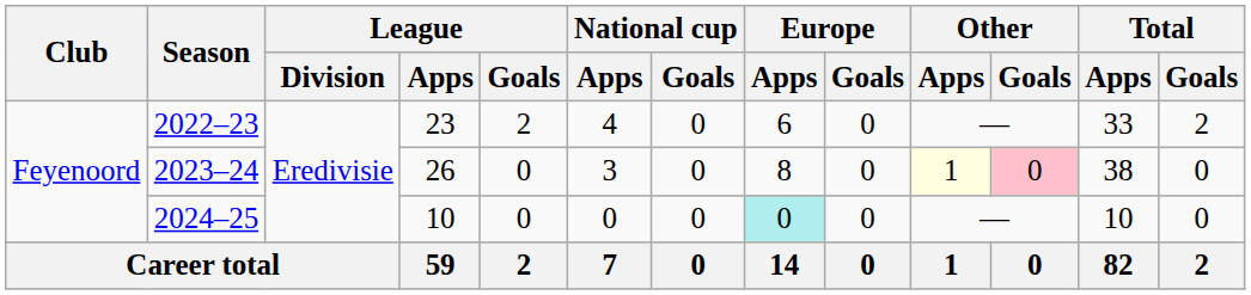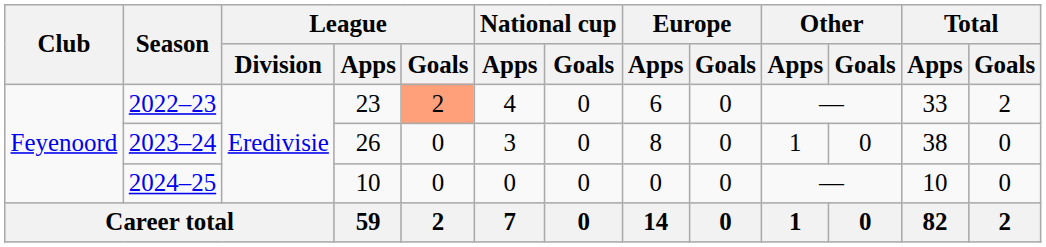2022–23 | League / Goals: no background -> lightsalmon background
2023–24 | Other / Apps: lightyellow background -> no background
2023–24 | Other / Goals: pink background -> no background
2024–25 | Europe / Apps: paleturquoise background -> no background
